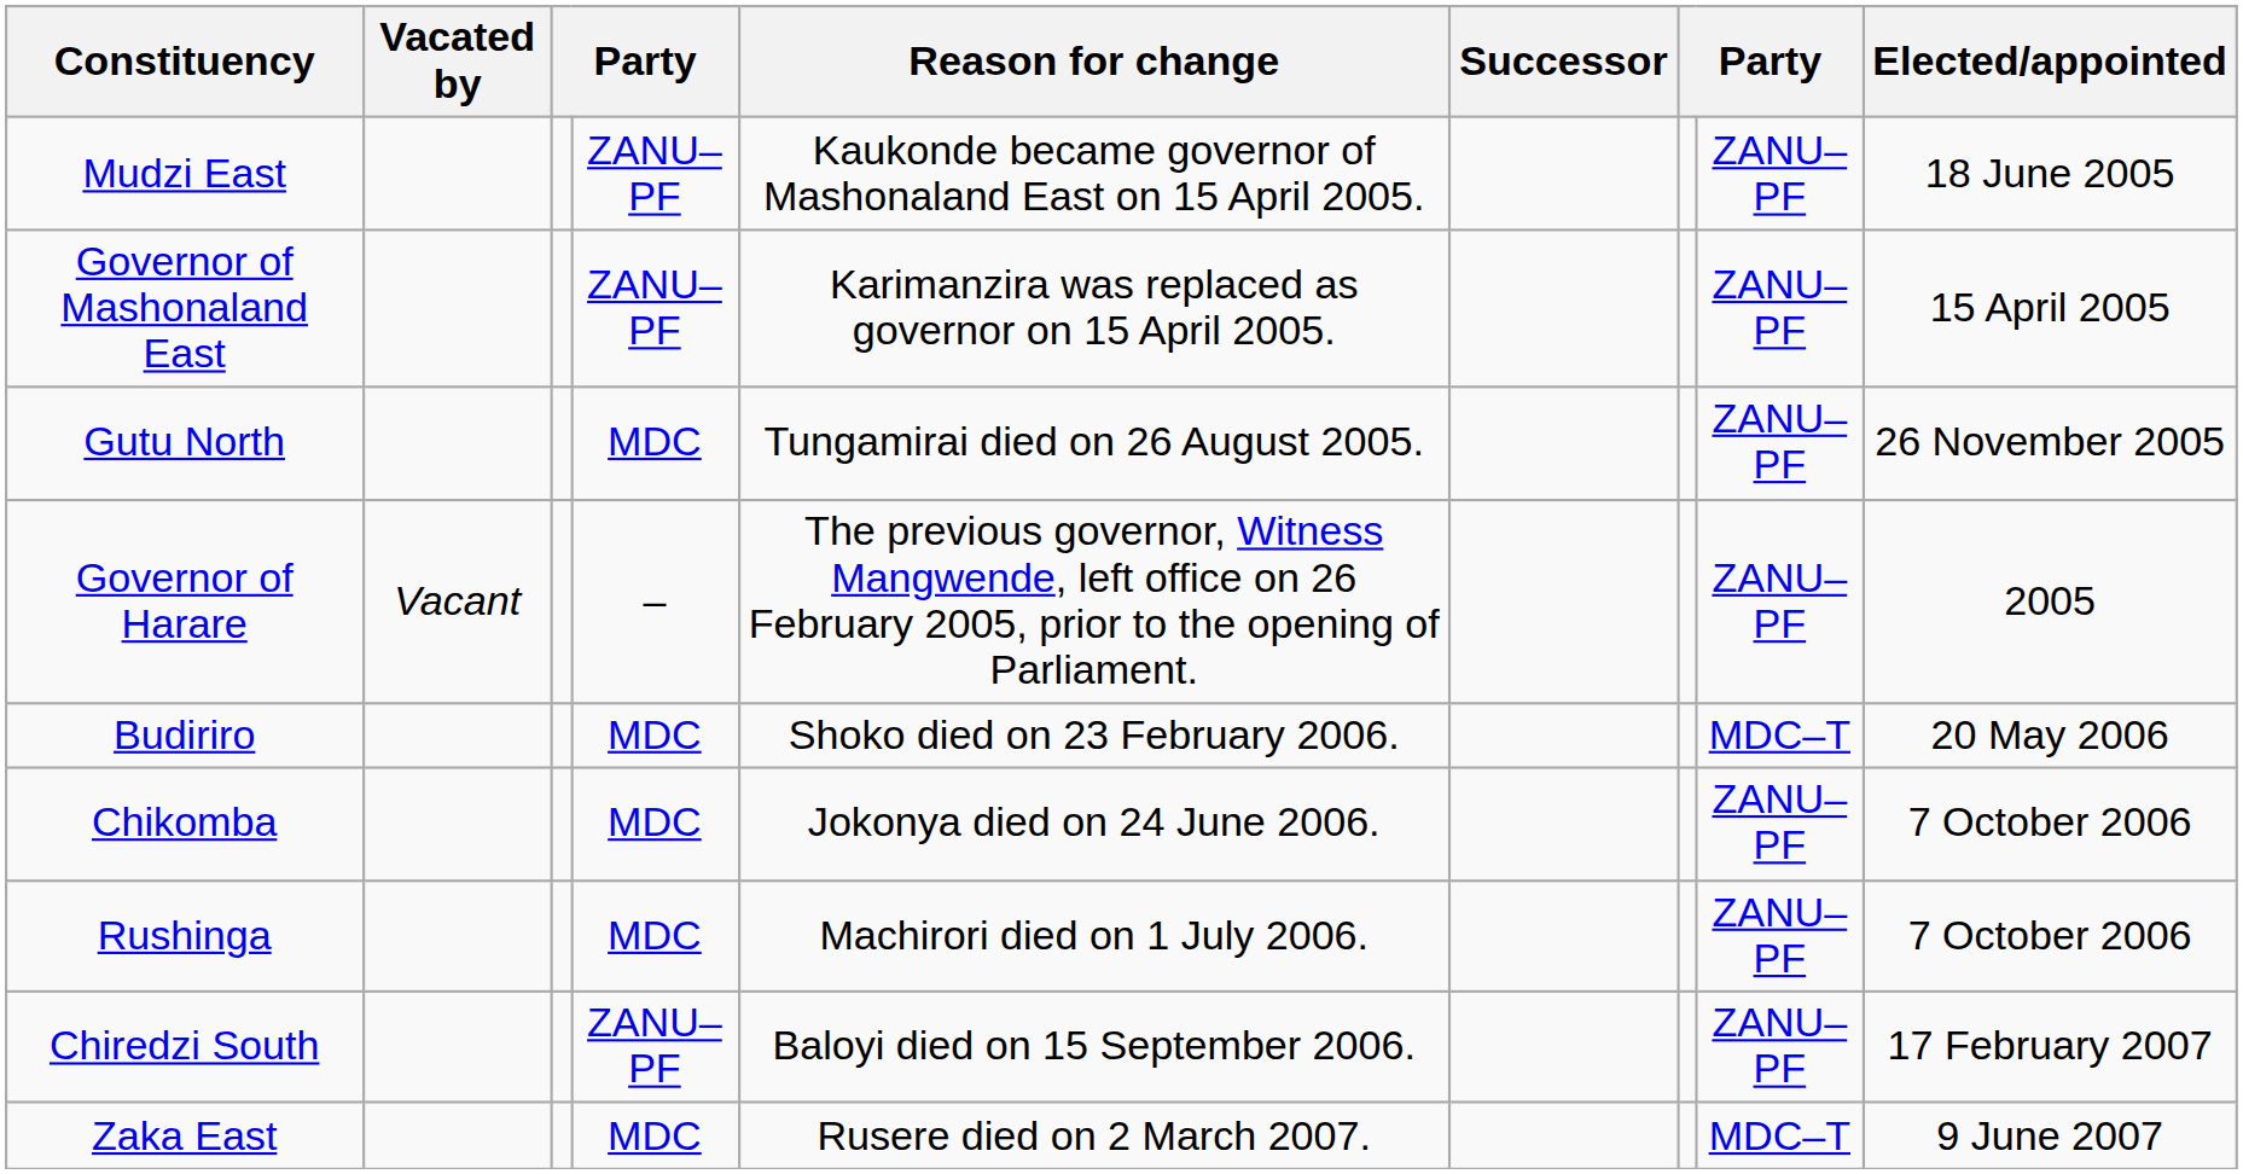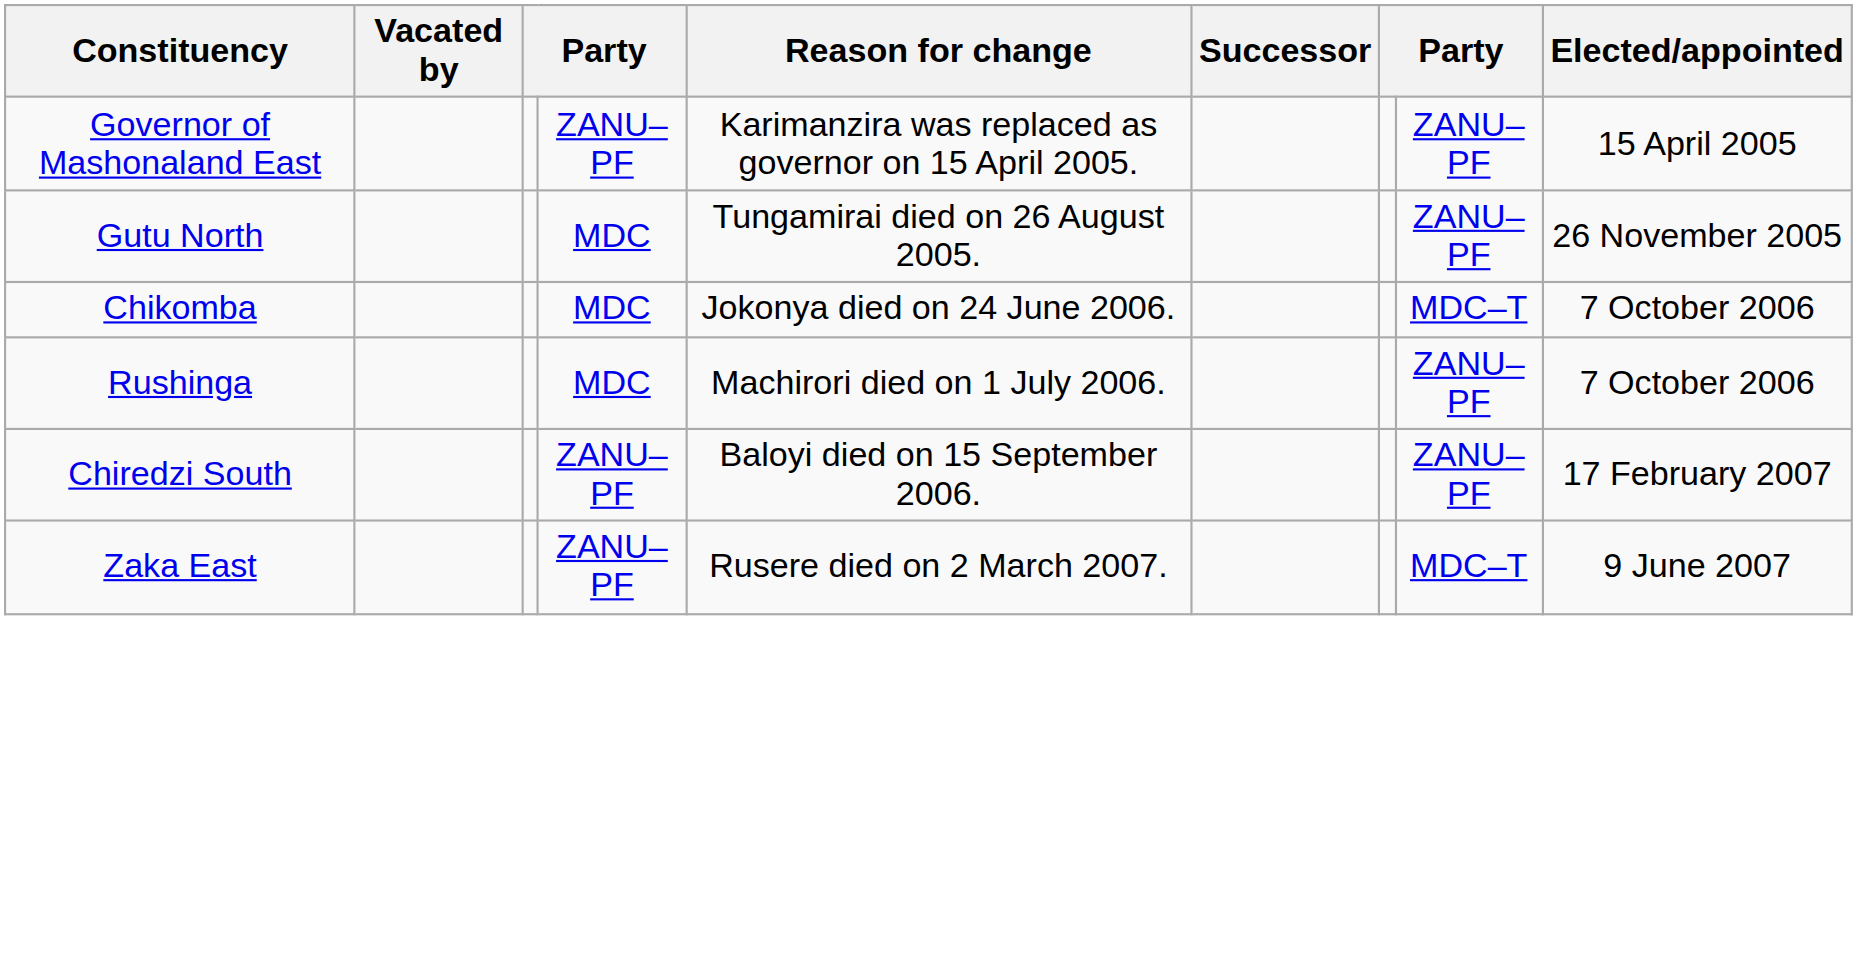- row: Mudzi East | ZANU–PF | Kaukonde became governor of Mashonaland East on 15 April 2005. | ZANU–PF | 18 June 2005
- row: Governor of Harare | Vacant | – | The previous governor, Witness Mangwende, left office on 26 February 2005, prior to the opening of Parliament. | ZANU–PF | 2005
- row: Budiriro | MDC | Shoko died on 23 February 2006. | MDC–T | 20 May 2006
Chikomba | column 8: ZANU–PF -> MDC–T
Zaka East | column 4: MDC -> ZANU–PF
